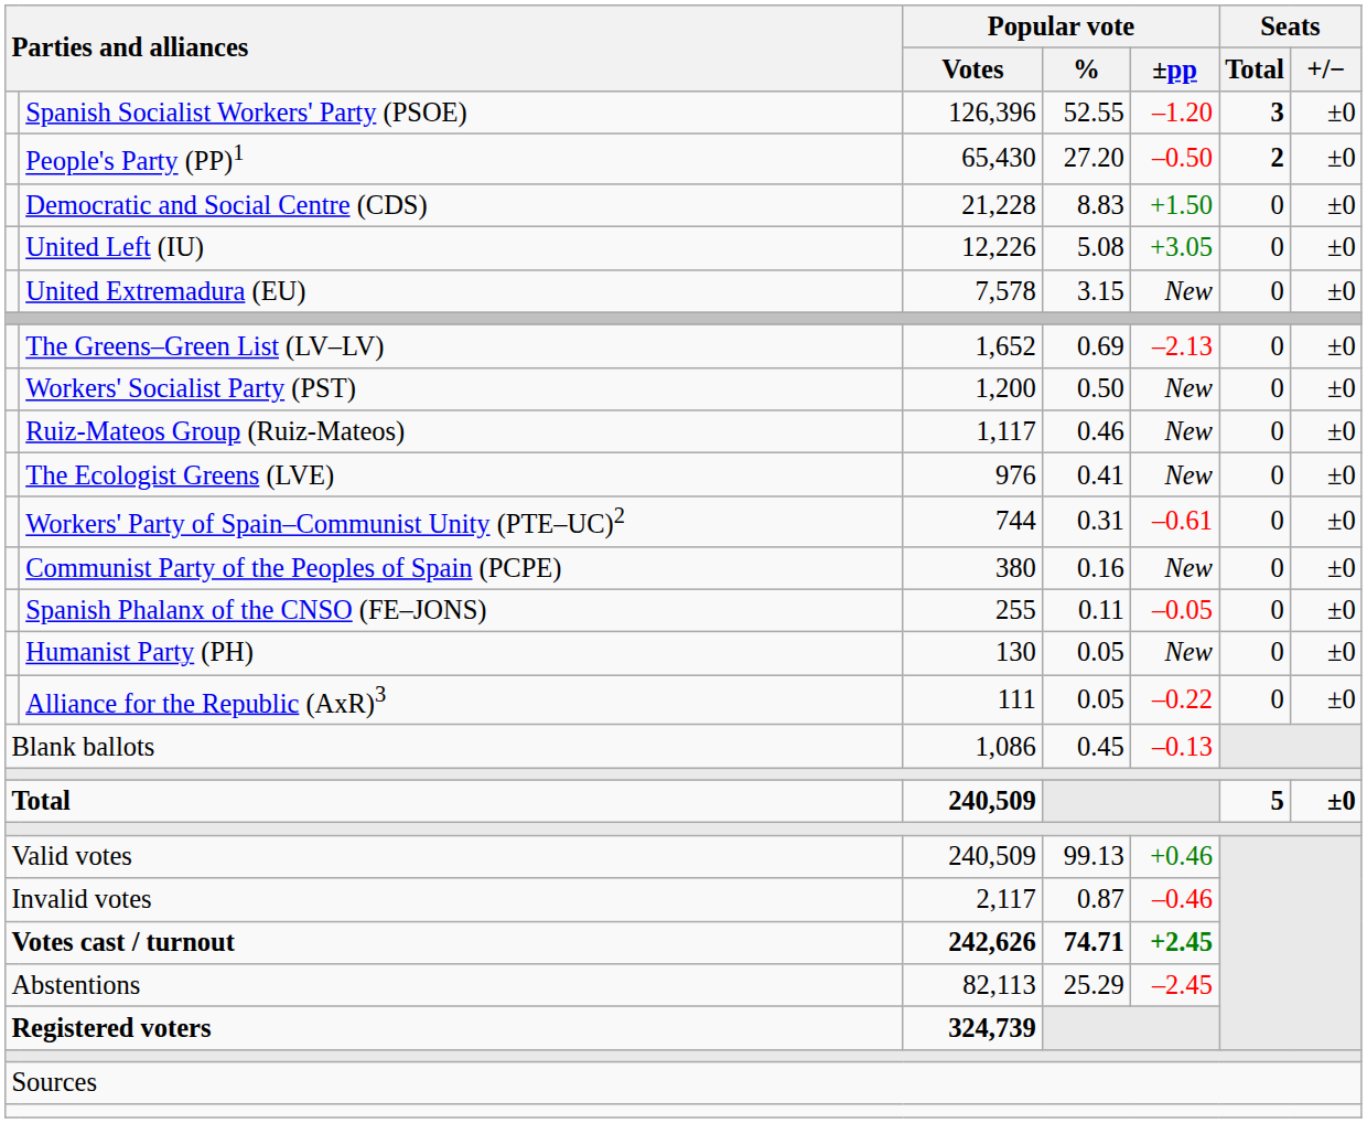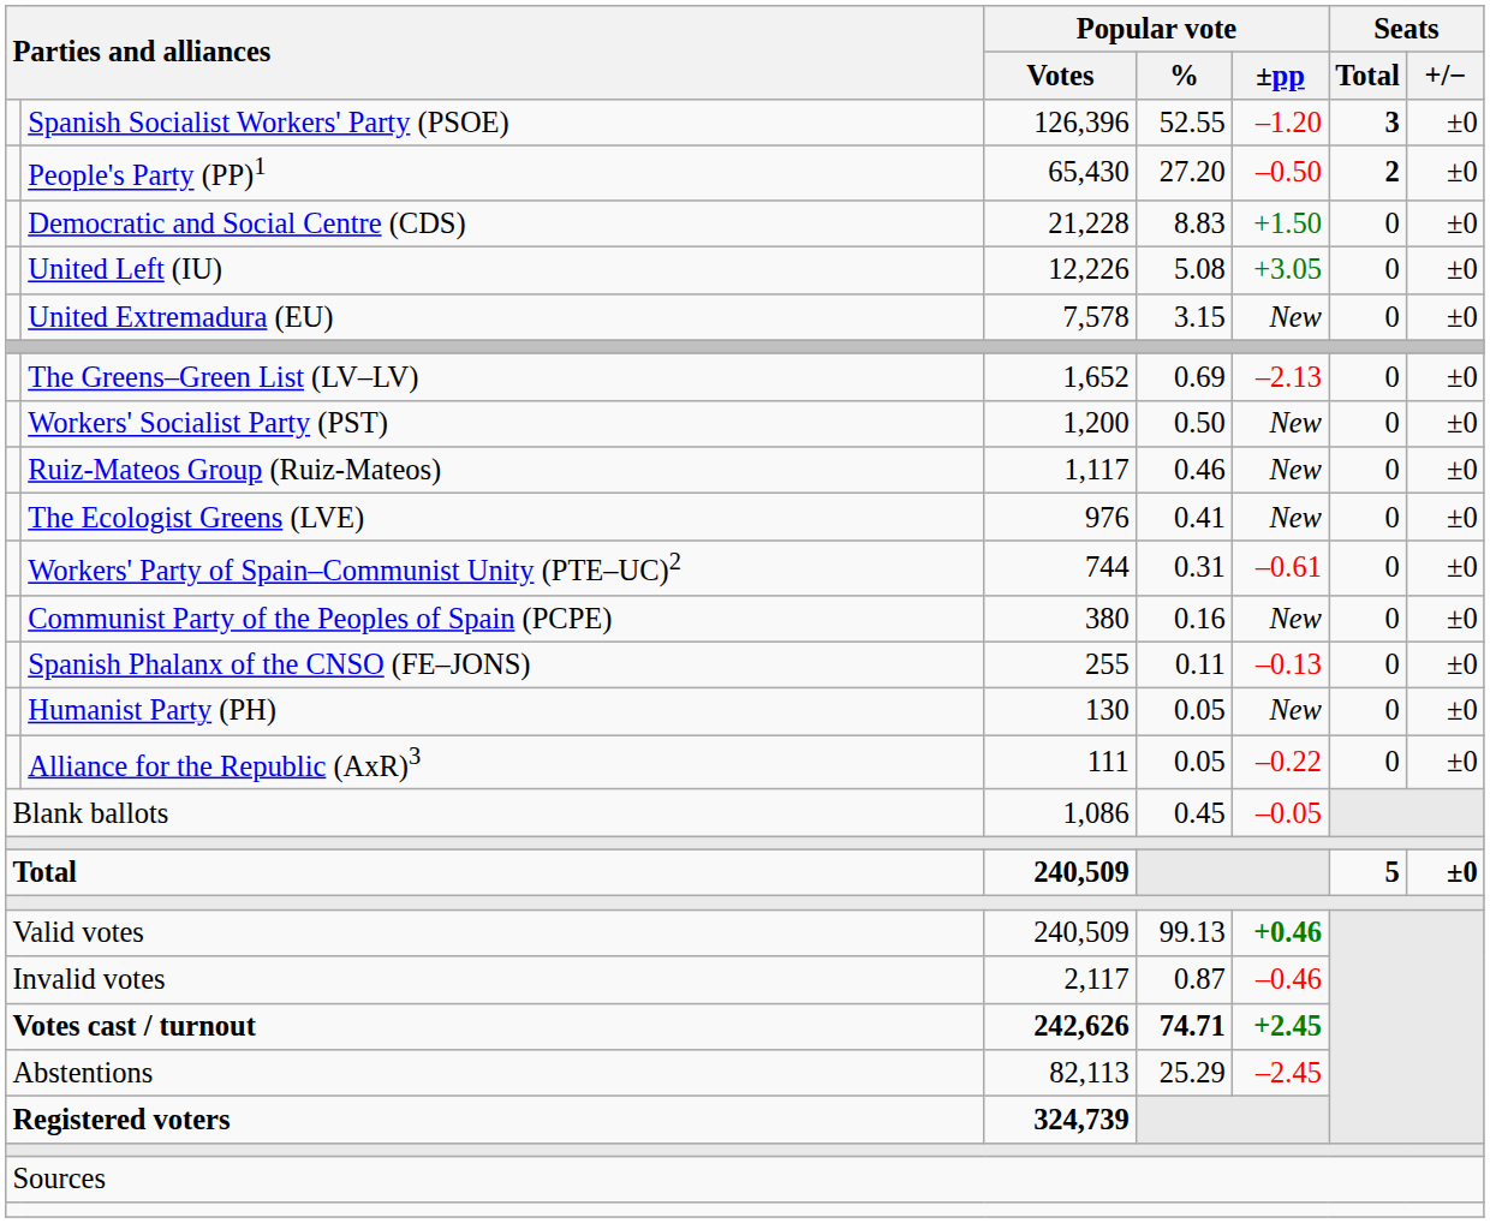Spanish Phalanx of the CNSO (FE–JONS) | Popular vote / ±pp: –0.05 -> –0.13
Blank ballots | Popular vote / ±pp: –0.13 -> –0.05
Valid votes | Popular vote / ±pp: normal -> bold
